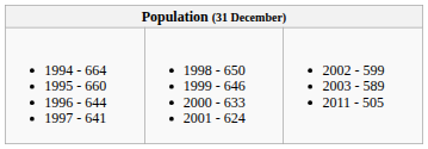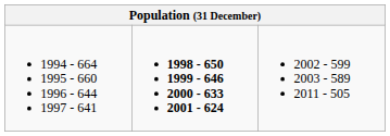1994 - 664 1995 - 660 1996 - 644 1997 - 641 | column 2: normal -> bold
